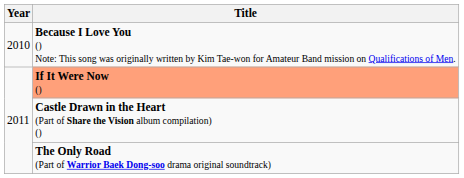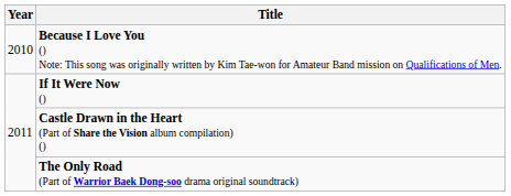If It Were Now () | Title: lightsalmon background -> no background
